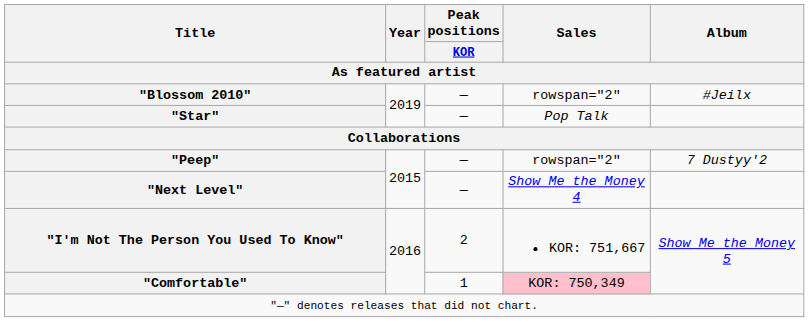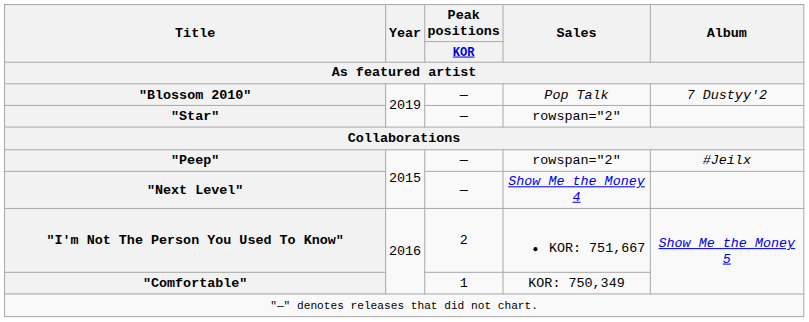"Blossom 2010" | Sales: rowspan="2" -> Pop Talk
"Blossom 2010" | Album: #Jeilx -> 7 Dustyy'2
"Star" | Sales: Pop Talk -> rowspan="2"
"Peep" | Album: 7 Dustyy'2 -> #Jeilx
"Comfortable" | Sales: pink background -> no background
